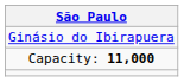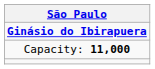row 2 | column 1: normal -> bold
